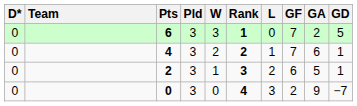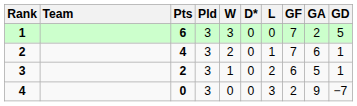columns swapped: Rank <-> D*
